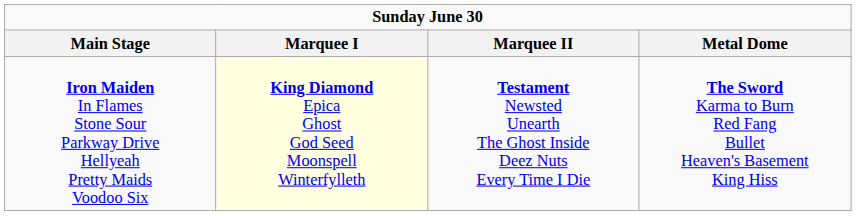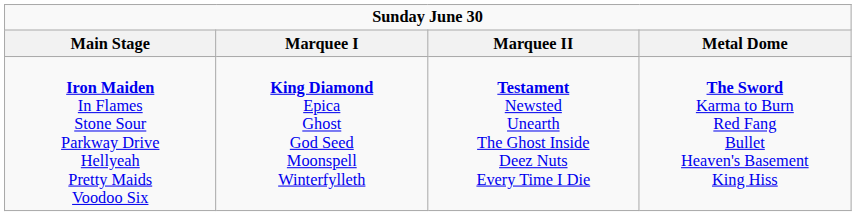row 3 | Marquee I: lightyellow background -> no background
